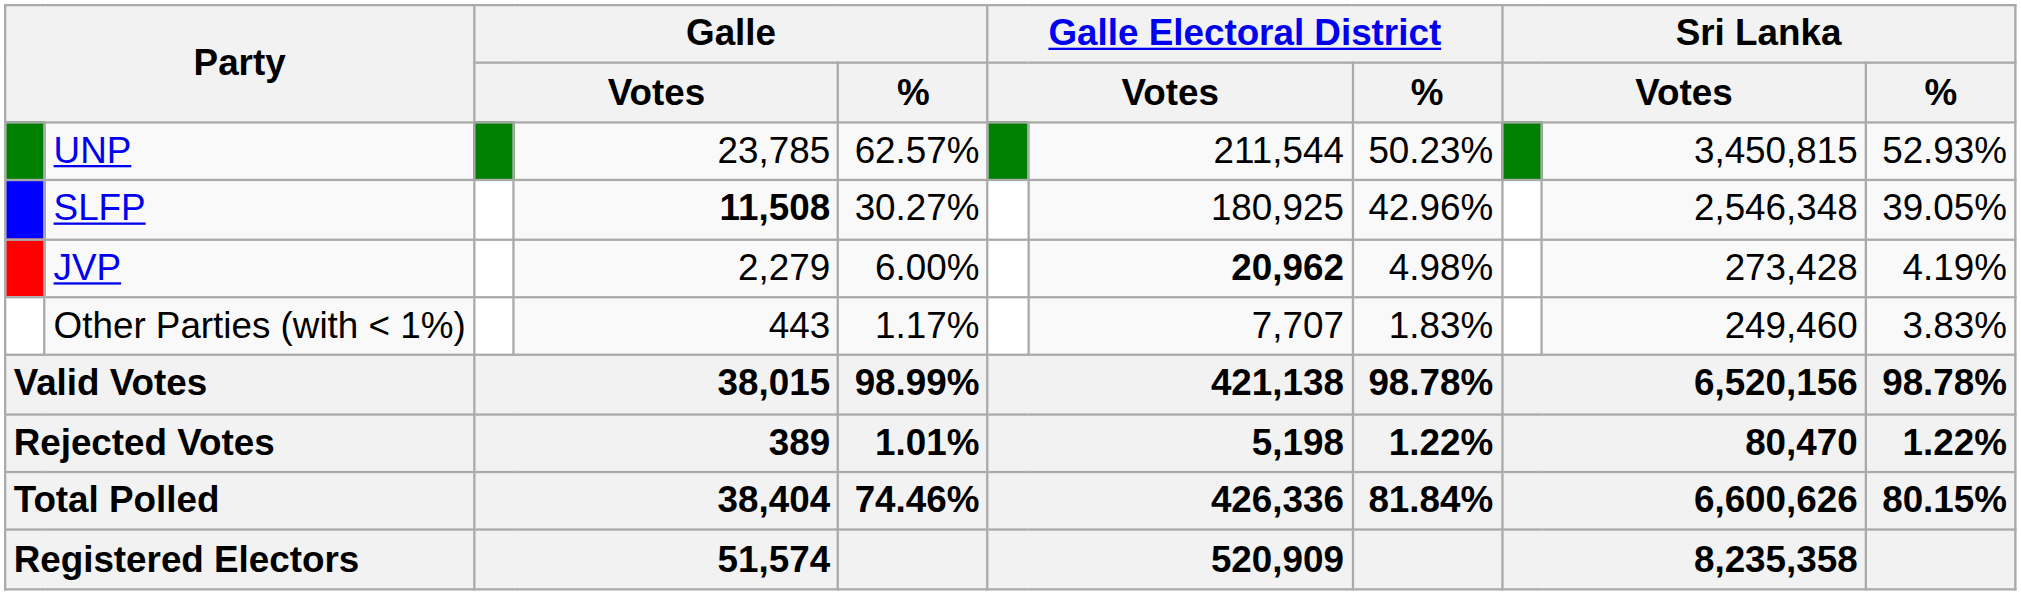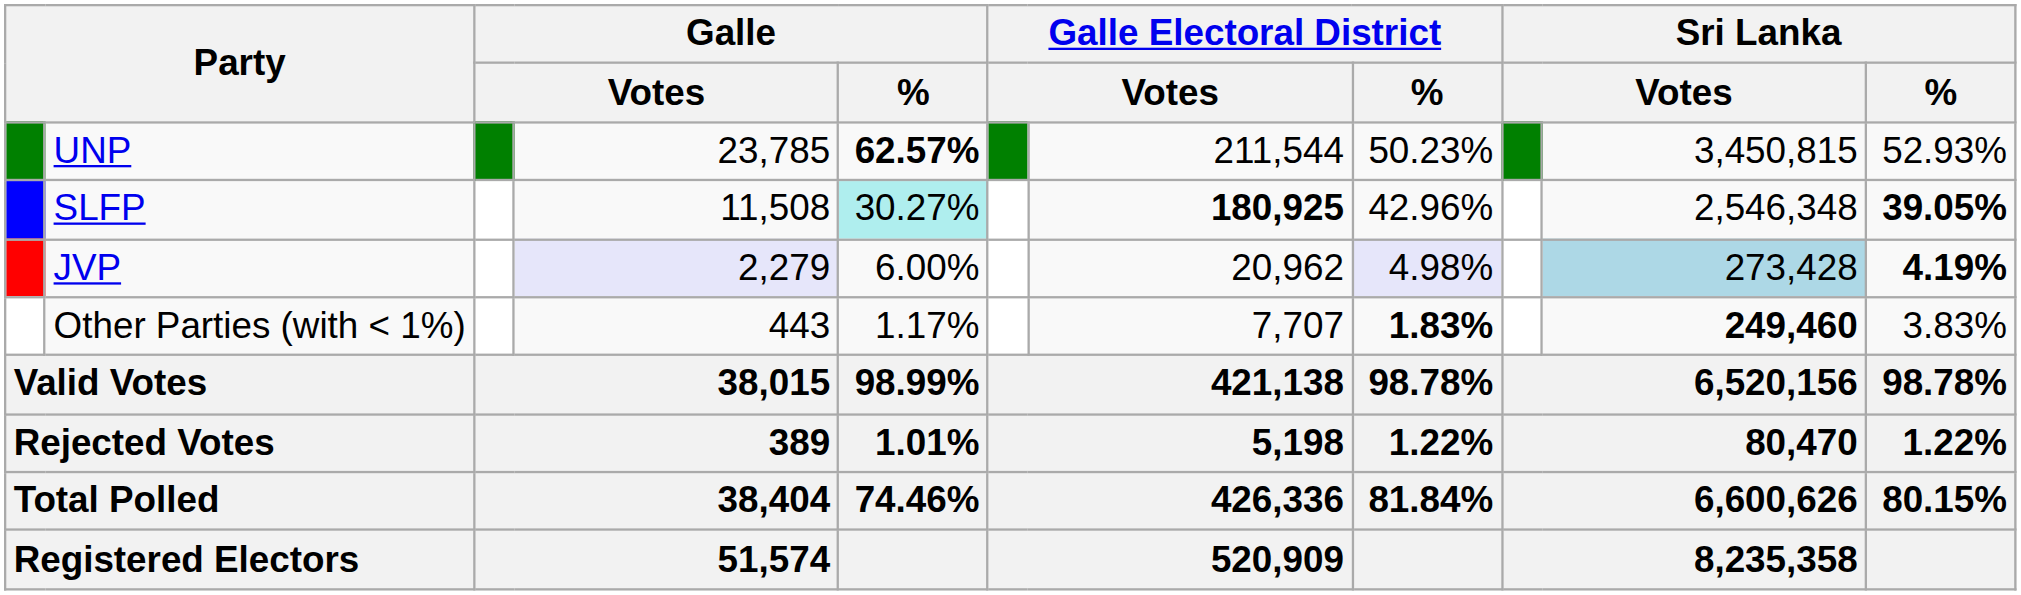UNP | Galle / %: normal -> bold
SLFP | column 4: bold -> normal
SLFP | Galle / %: no background -> paleturquoise background
SLFP | column 7: normal -> bold
SLFP | Sri Lanka / %: normal -> bold
JVP | column 4: no background -> lavender background
JVP | column 7: bold -> normal
JVP | Galle Electoral District / %: no background -> lavender background
JVP | column 10: no background -> lightblue background
JVP | Sri Lanka / %: normal -> bold
Other Parties (with < 1%) | Galle Electoral District / %: normal -> bold
Other Parties (with < 1%) | column 10: normal -> bold
